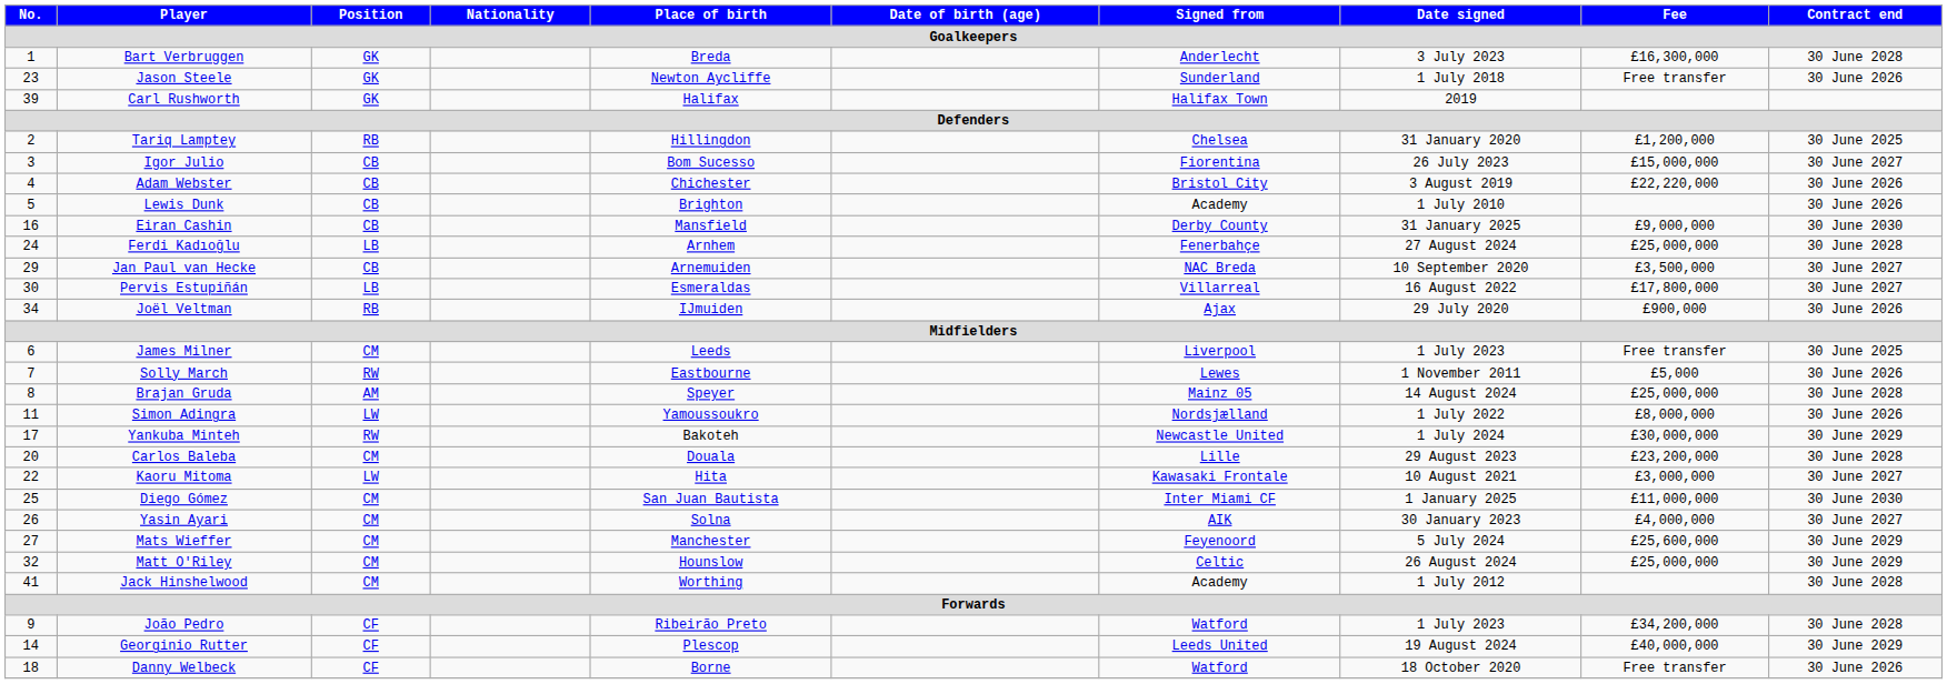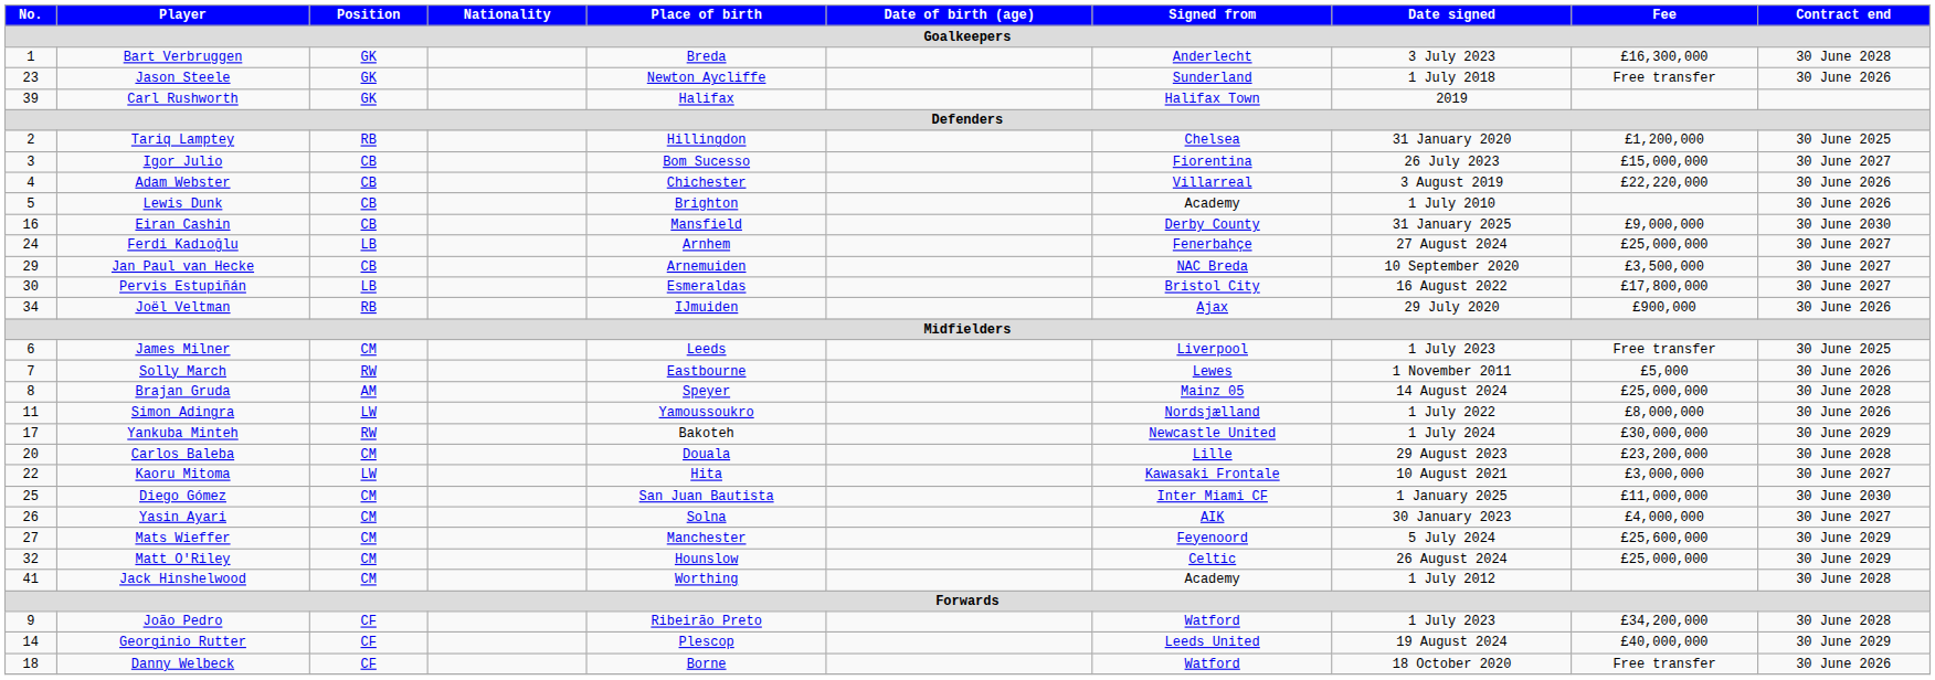Adam Webster | Signed from: Bristol City -> Villarreal
Ferdi Kadıoğlu | Contract end: 30 June 2028 -> 30 June 2027
Pervis Estupiñán | Signed from: Villarreal -> Bristol City
